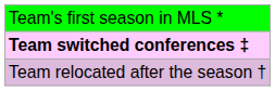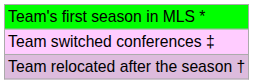row 2 | column 1: bold -> normal
